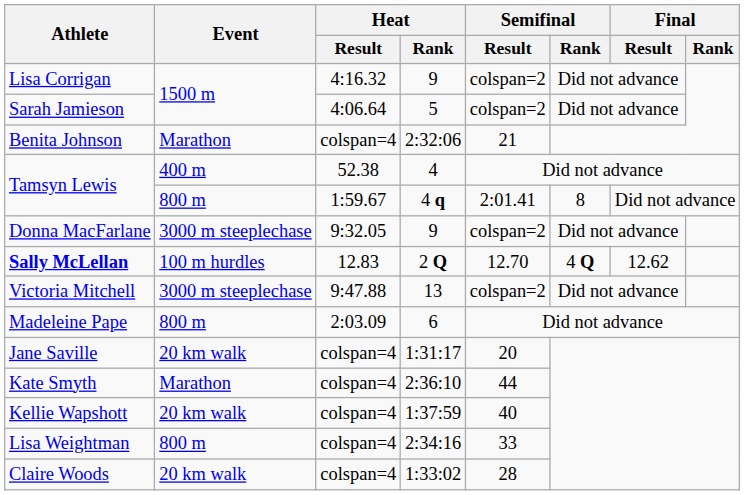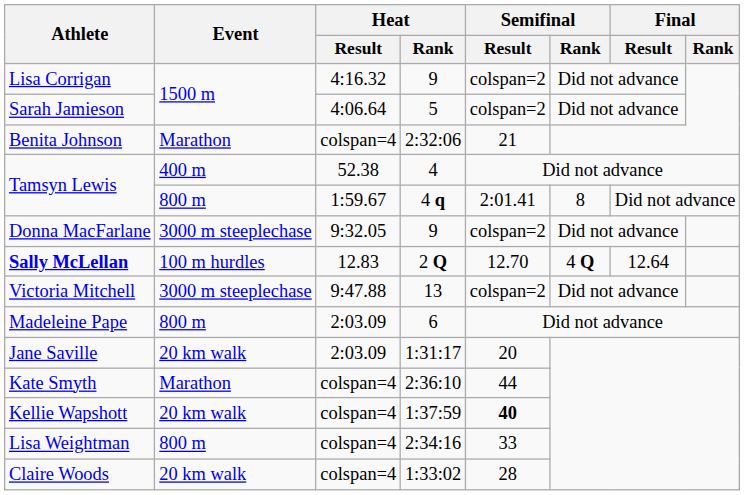Sally McLellan | Final / Result: 12.62 -> 12.64
Jane Saville | Heat / Result: colspan=4 -> 2:03.09
Kellie Wapshott | Semifinal / Result: normal -> bold
